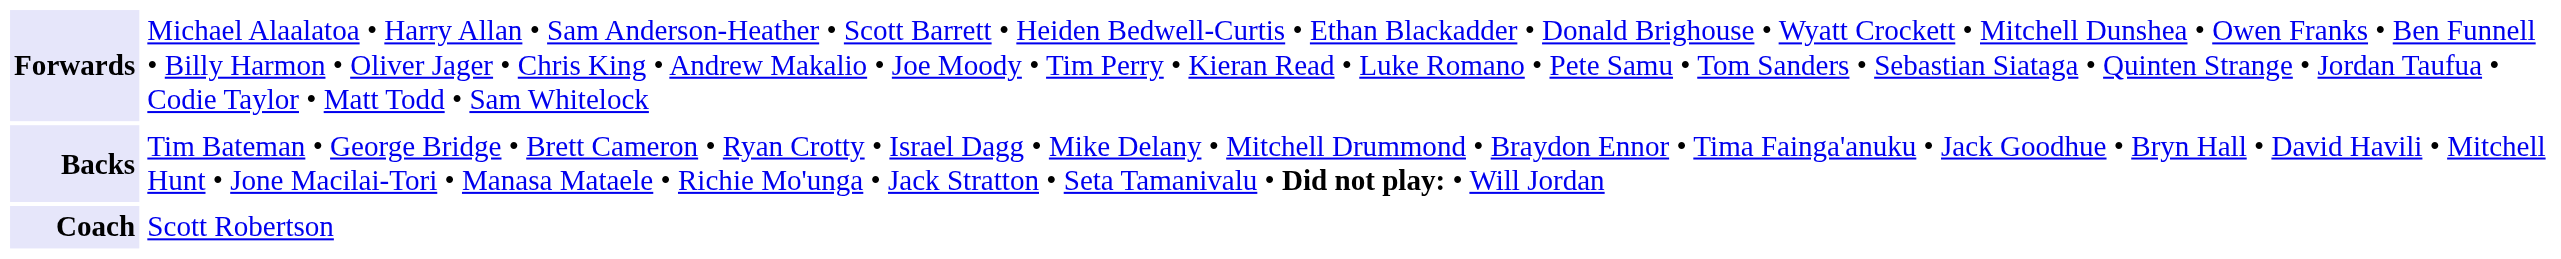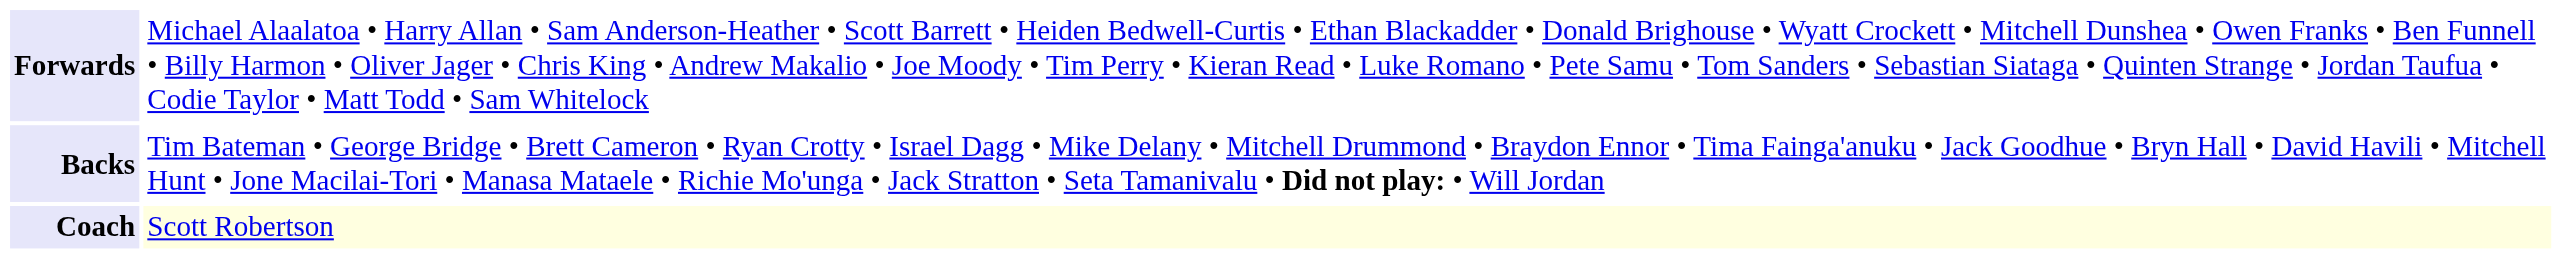Coach | column 2: no background -> lightyellow background
